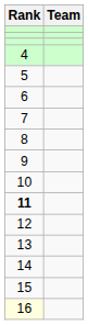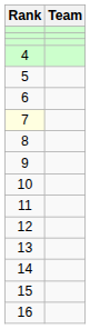row 8 | Rank: no background -> lightyellow background
row 12 | Rank: bold -> normal
row 17 | Rank: lightyellow background -> no background
